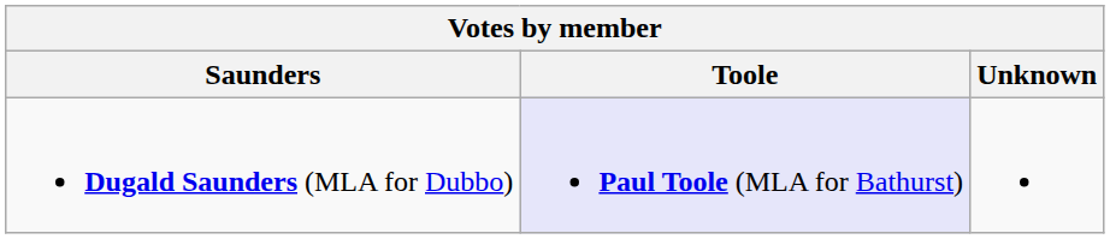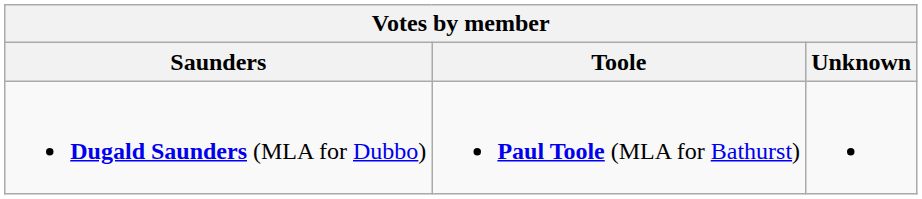Dugald Saunders (MLA for Dubbo) | Toole: lavender background -> no background
